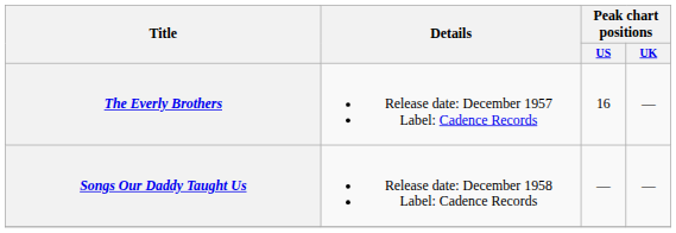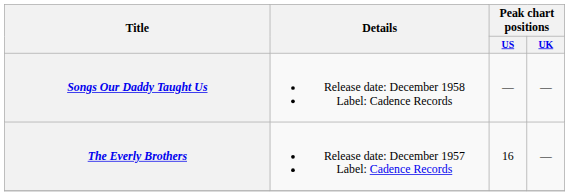rows swapped: The Everly Brothers <-> Songs Our Daddy Taught Us
